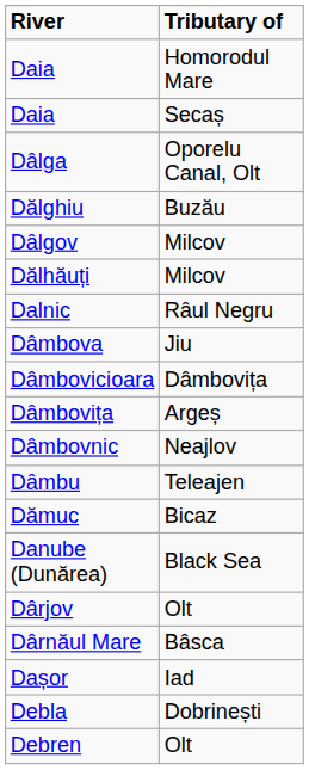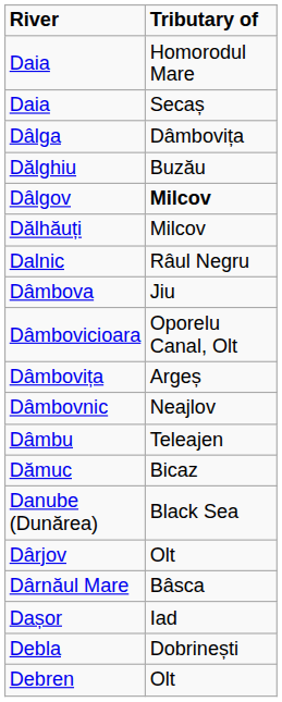row 4 | Tributary of: Oporelu Canal, Olt -> Dâmbovița
row 6 | Tributary of: normal -> bold
row 10 | Tributary of: Dâmbovița -> Oporelu Canal, Olt
